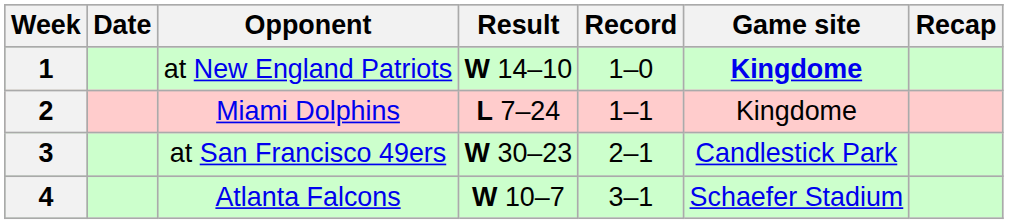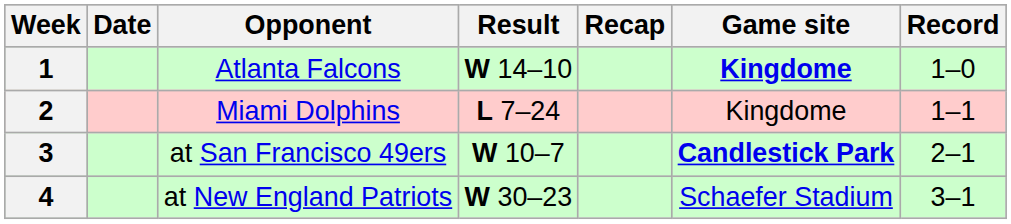columns swapped: Record <-> Recap
1 | Opponent: at New England Patriots -> Atlanta Falcons
3 | Result: W 30–23 -> W 10–7
3 | Game site: normal -> bold
4 | Opponent: Atlanta Falcons -> at New England Patriots
4 | Result: W 10–7 -> W 30–23
